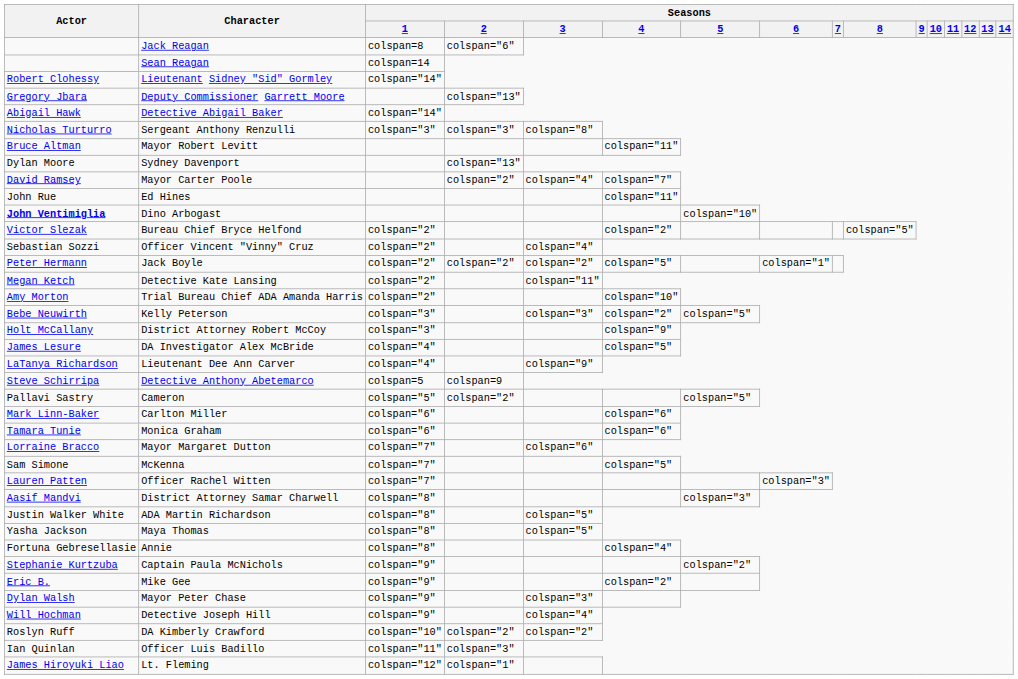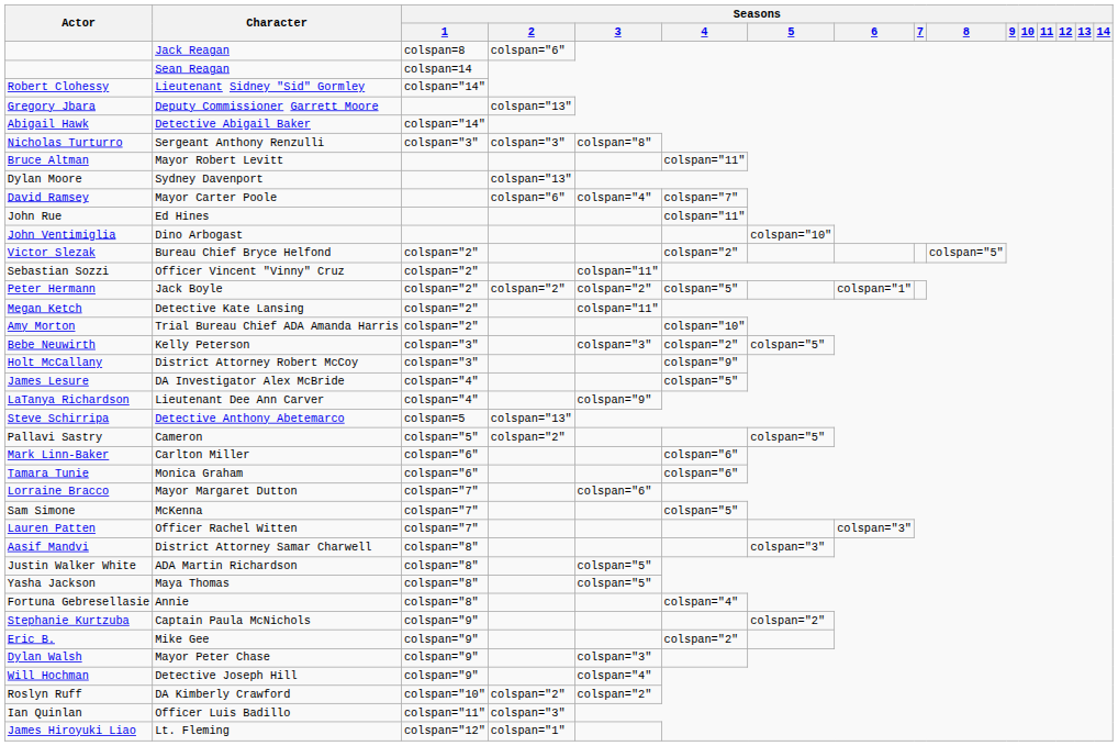Mayor Carter Poole | Seasons / 2: colspan="2" -> colspan="6"
Dino Arbogast | Actor: bold -> normal
Officer Vincent "Vinny" Cruz | Seasons / 3: colspan="4" -> colspan="11"
Detective Anthony Abetemarco | Seasons / 2: colspan=9 -> colspan="13"
